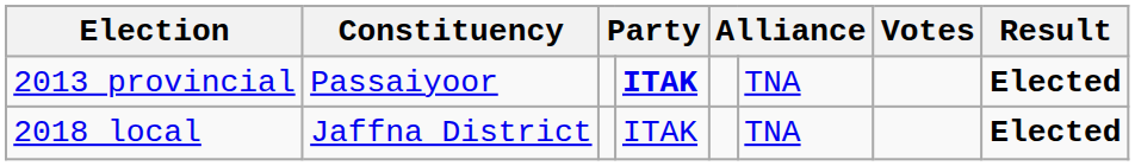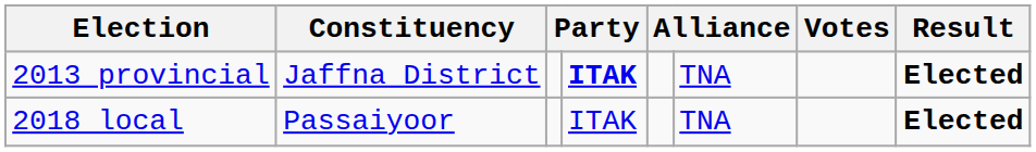2013 provincial | Constituency: Passaiyoor -> Jaffna District
2018 local | Constituency: Jaffna District -> Passaiyoor
